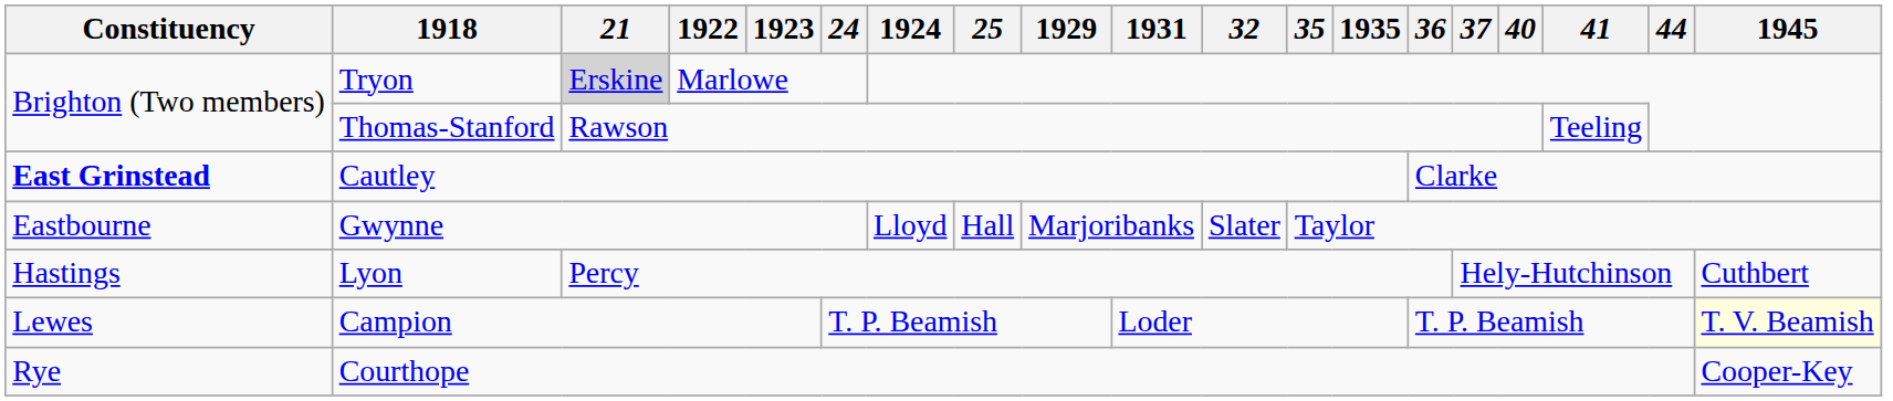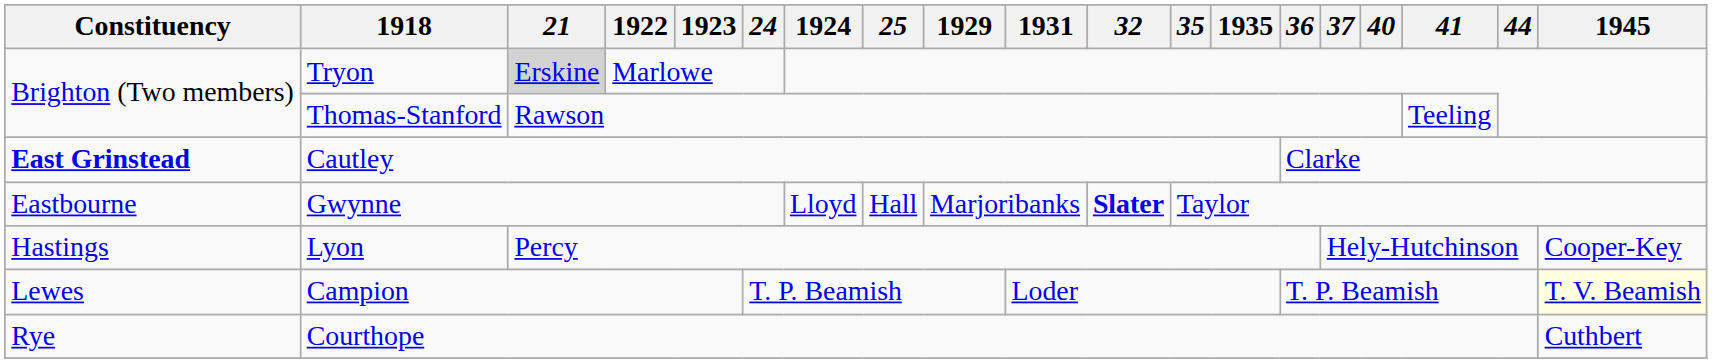Gwynne | 32: normal -> bold
Lyon | 1945: Cuthbert -> Cooper-Key
Courthope | 1945: Cooper-Key -> Cuthbert
